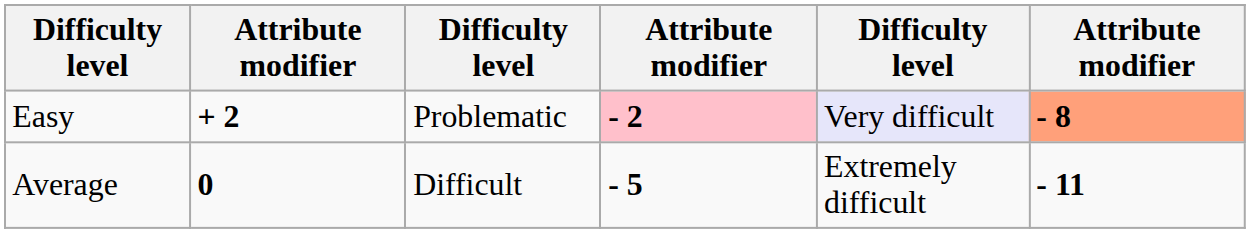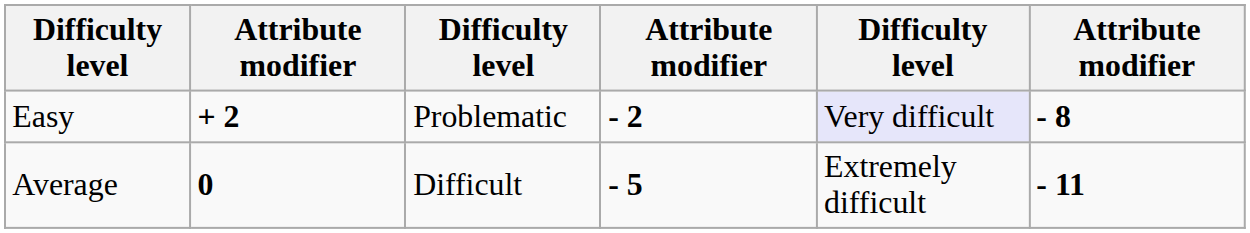Easy | column 4: pink background -> no background
Easy | column 6: lightsalmon background -> no background
